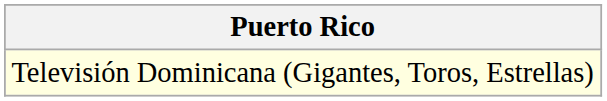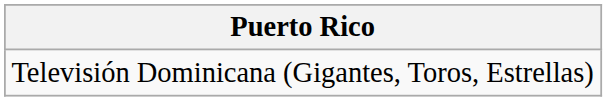row 2 | column 1: lightyellow background -> no background
